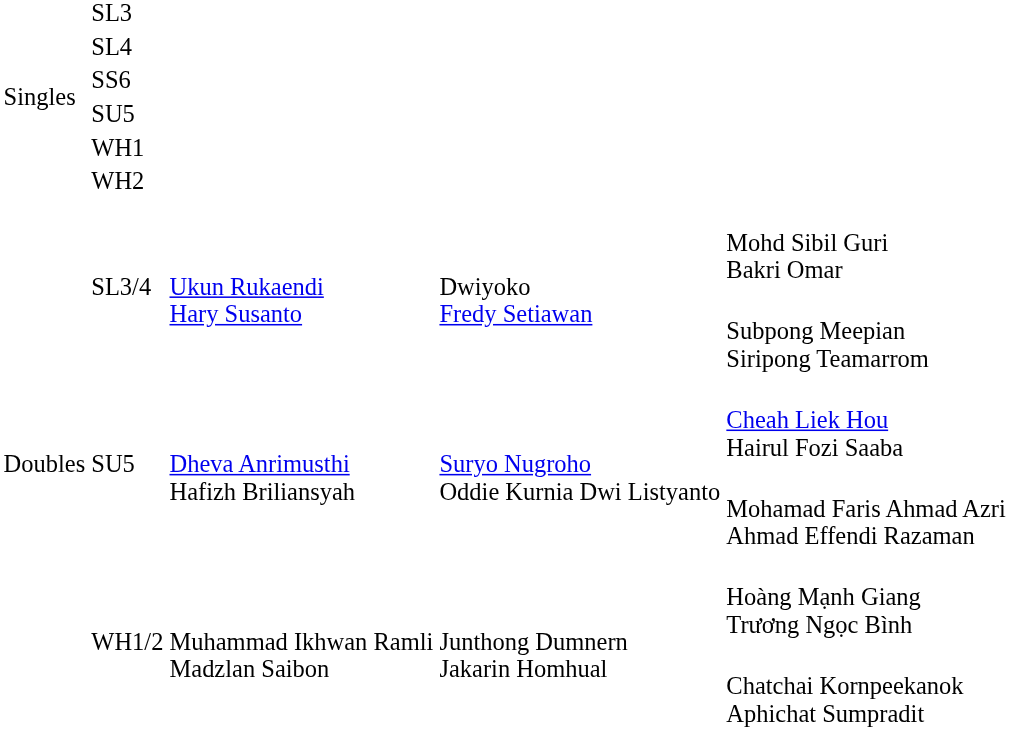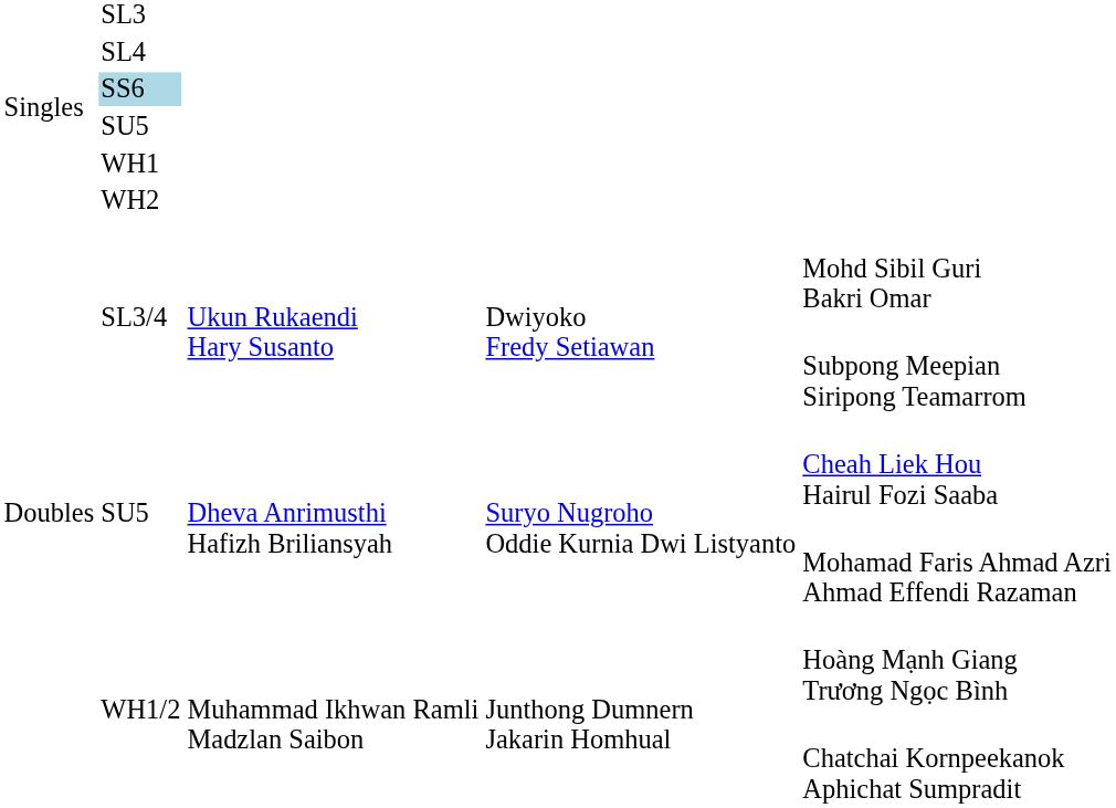SS6 | column 2: no background -> lightblue background
